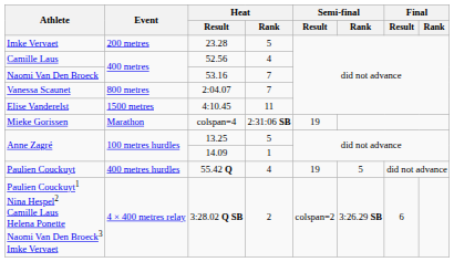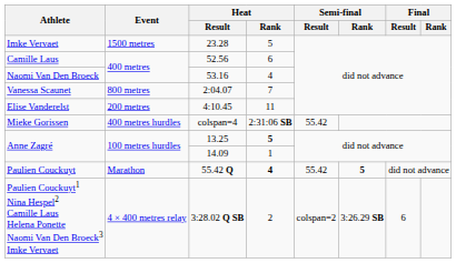Imke Vervaet | Event: 200 metres -> 1500 metres
Camille Laus | Heat / Rank: 4 -> 6
Naomi Van Den Broeck | Heat / Rank: 7 -> 4
Elise Vanderelst | Event: 1500 metres -> 200 metres
Mieke Gorissen | Event: Marathon -> 400 metres hurdles
Mieke Gorissen | Semi-final / Result: 19 -> 55.42
Anne Zagré / 13.25 | Heat / Rank: normal -> bold
Paulien Couckuyt | Event: 400 metres hurdles -> Marathon
Paulien Couckuyt | Heat / Rank: normal -> bold
Paulien Couckuyt | Semi-final / Result: 19 -> 55.42
Paulien Couckuyt | Semi-final / Rank: normal -> bold
